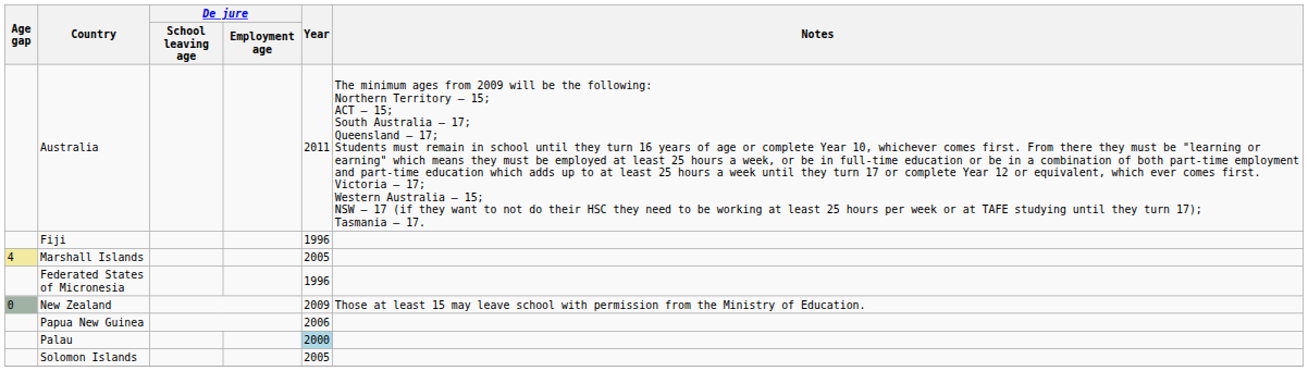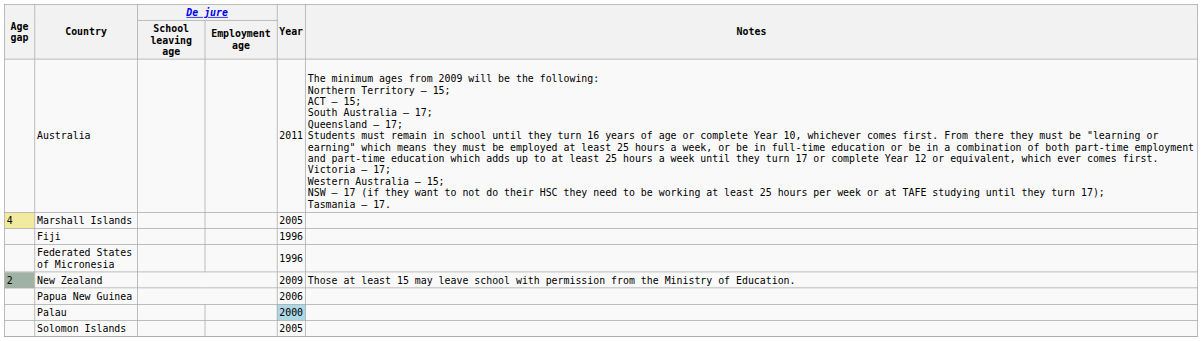rows swapped: Fiji <-> Marshall Islands
New Zealand | Age gap: 0 -> 2
